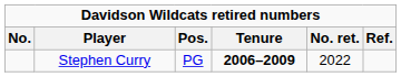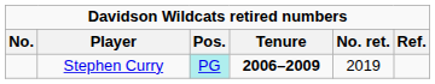Stephen Curry | Pos.: no background -> paleturquoise background
Stephen Curry | No. ret.: 2022 -> 2019
